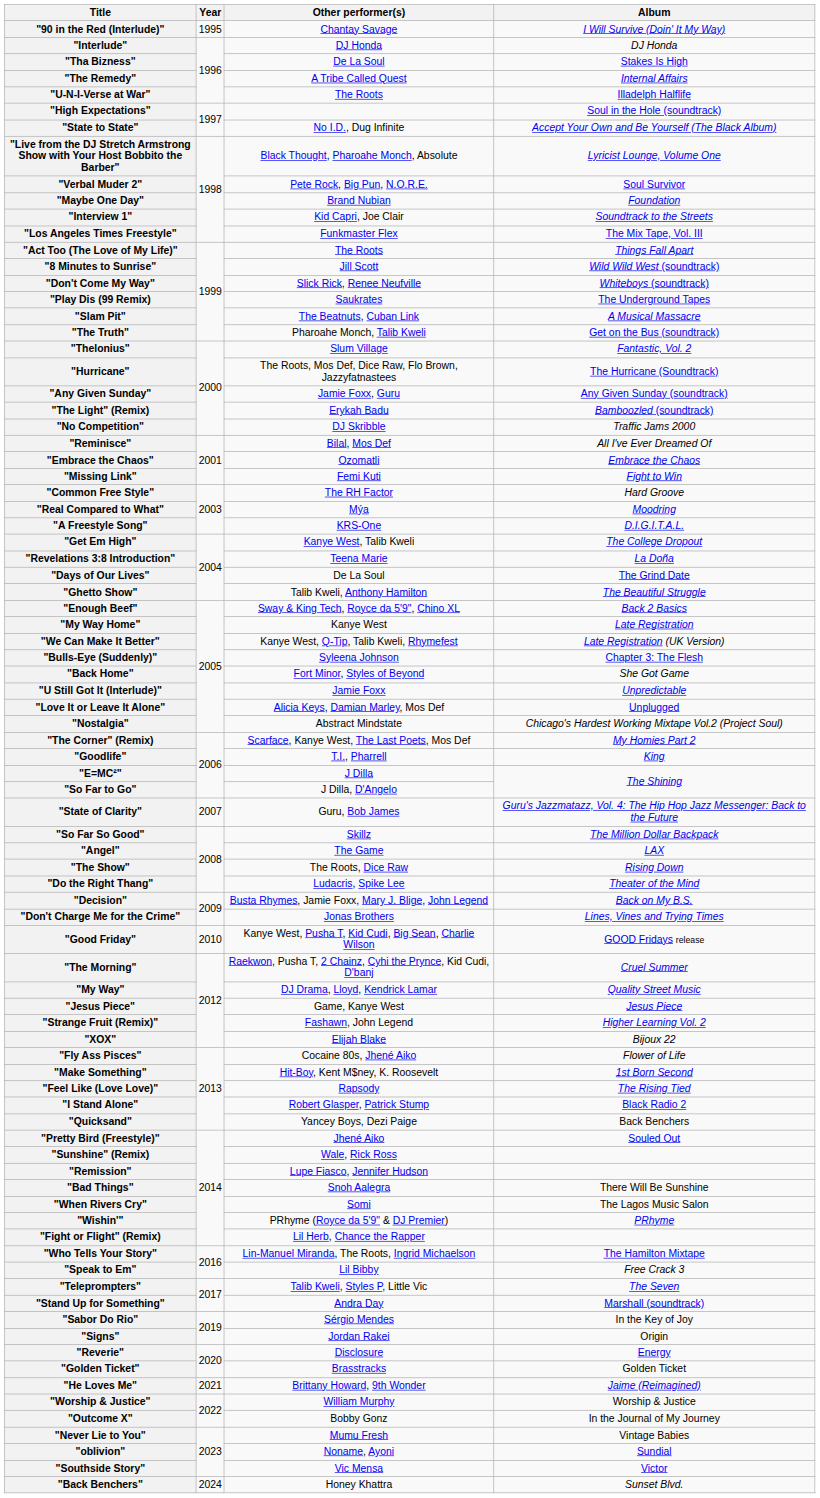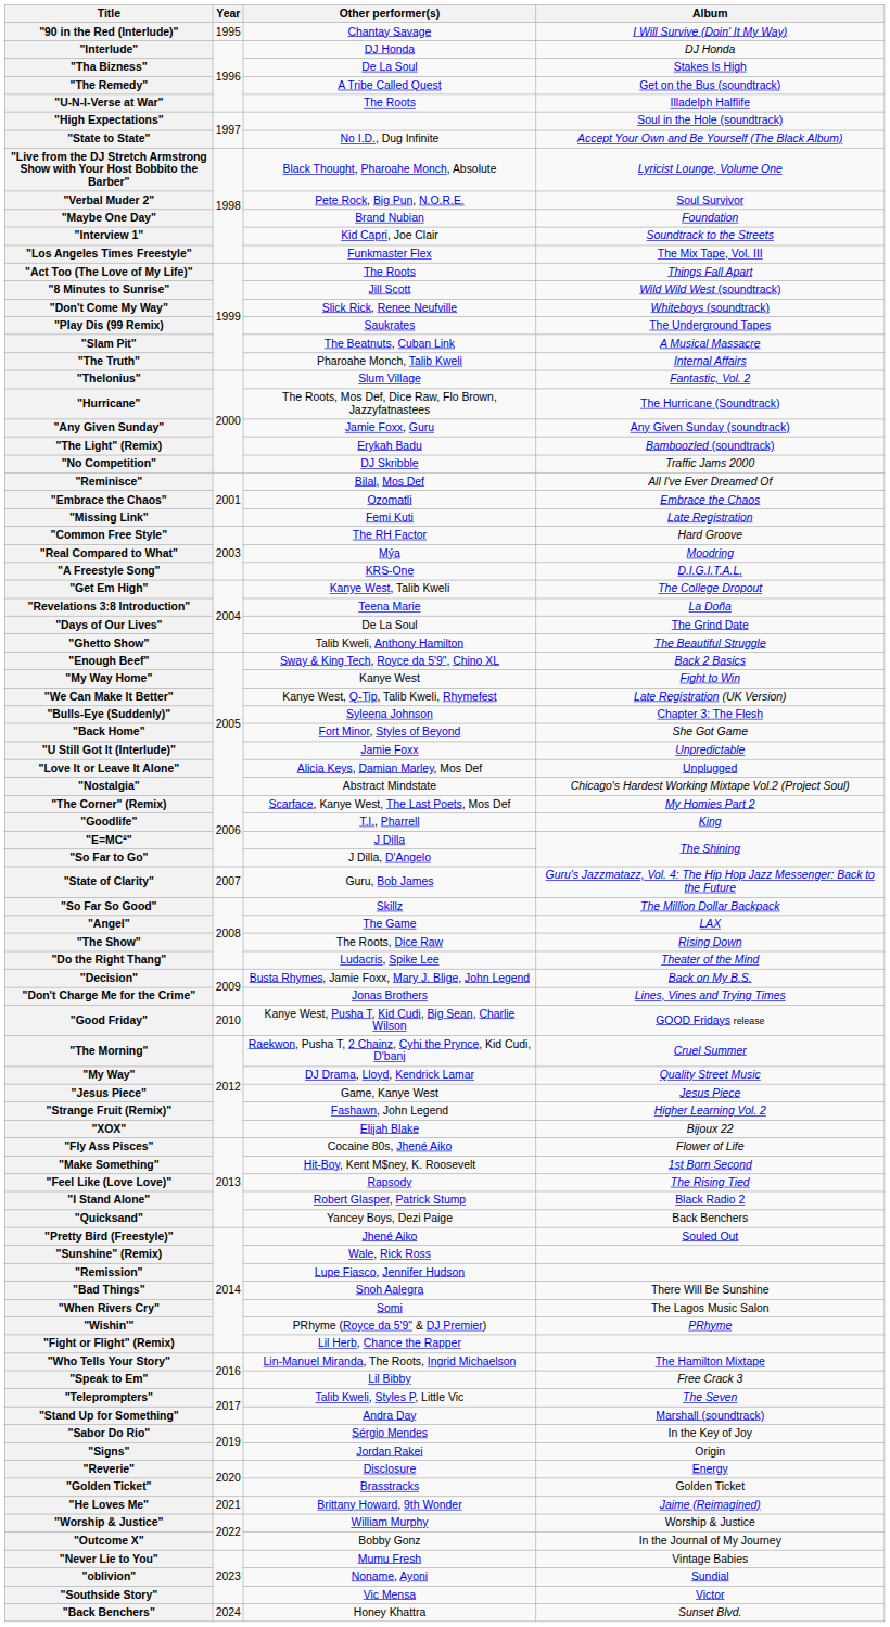"The Remedy" | Album: Internal Affairs -> Get on the Bus (soundtrack)
"The Truth" | Album: Get on the Bus (soundtrack) -> Internal Affairs
"Missing Link" | Album: Fight to Win -> Late Registration
"My Way Home" | Album: Late Registration -> Fight to Win
